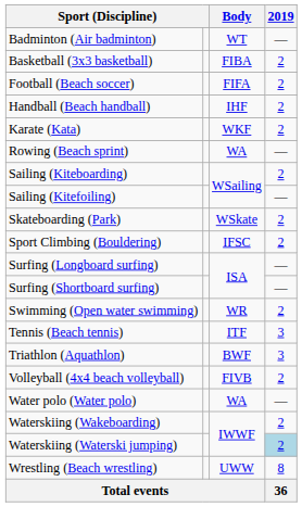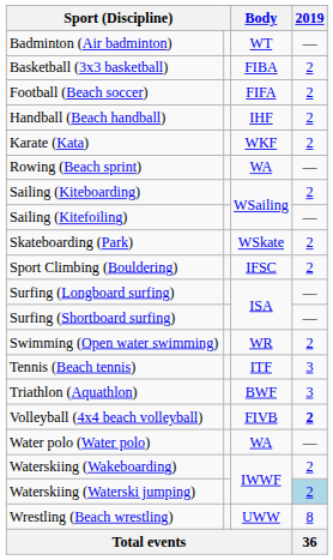Volleyball (4x4 beach volleyball) | 2019: normal -> bold
